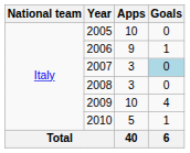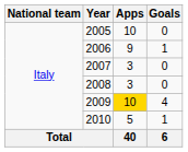2007 | Goals: lightblue background -> no background
2009 | Apps: no background -> gold background
